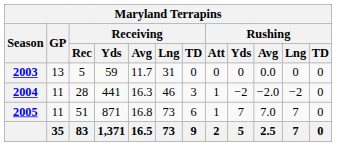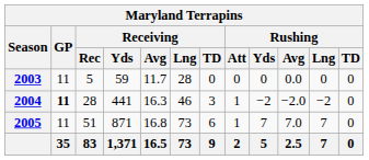2003 | GP: 13 -> 11
2003 | Receiving / Lng: 31 -> 28
2004 | GP: normal -> bold
